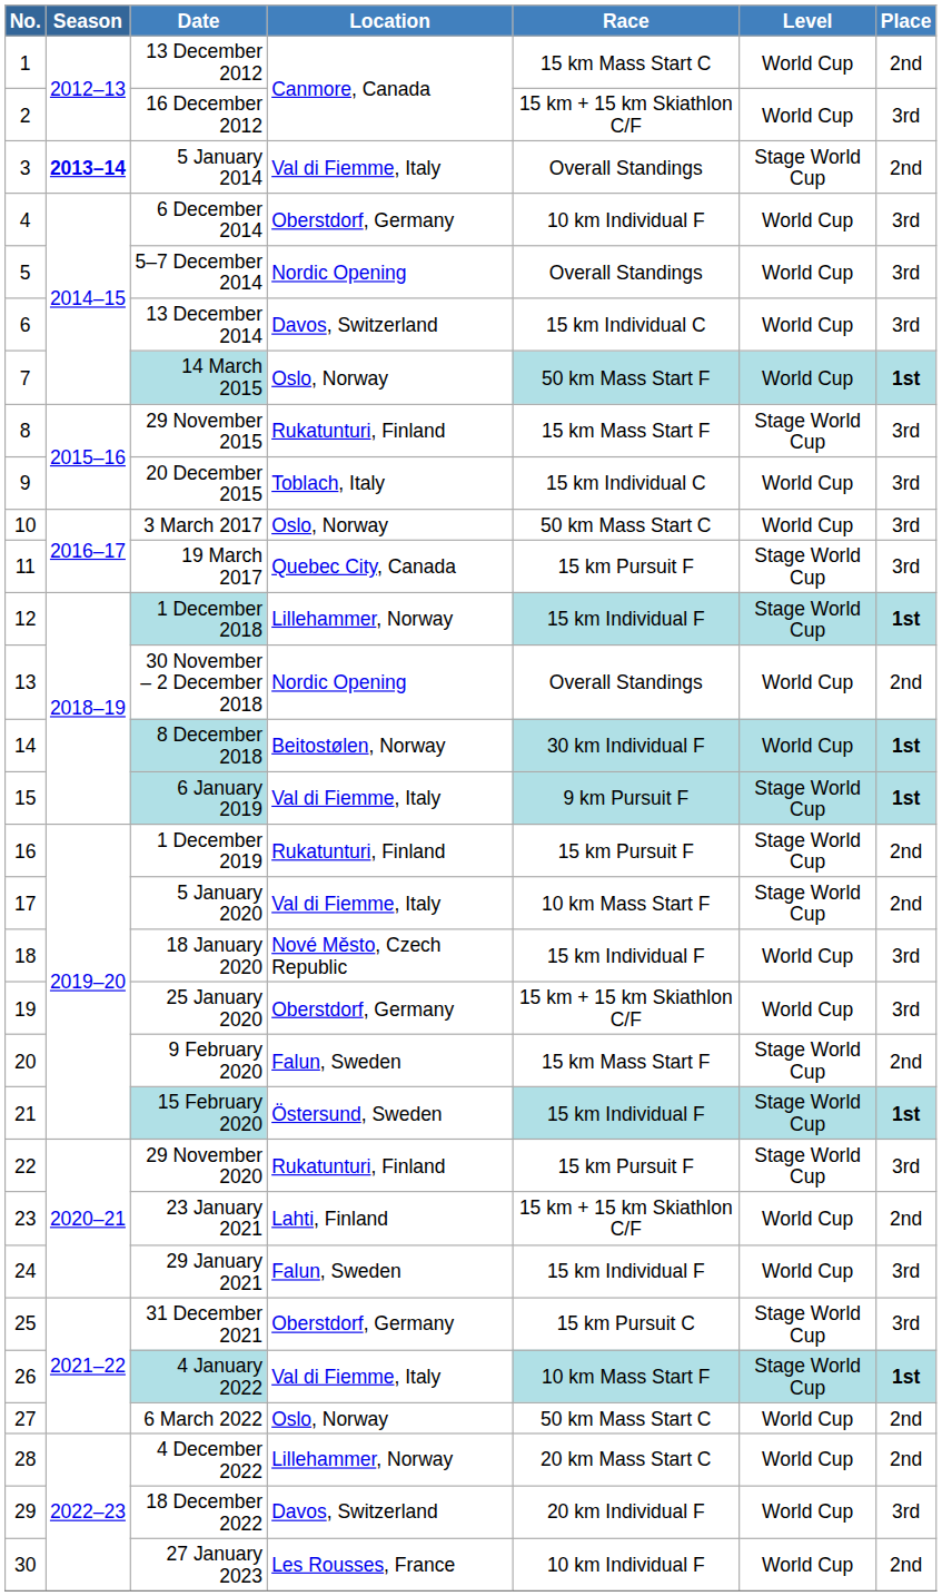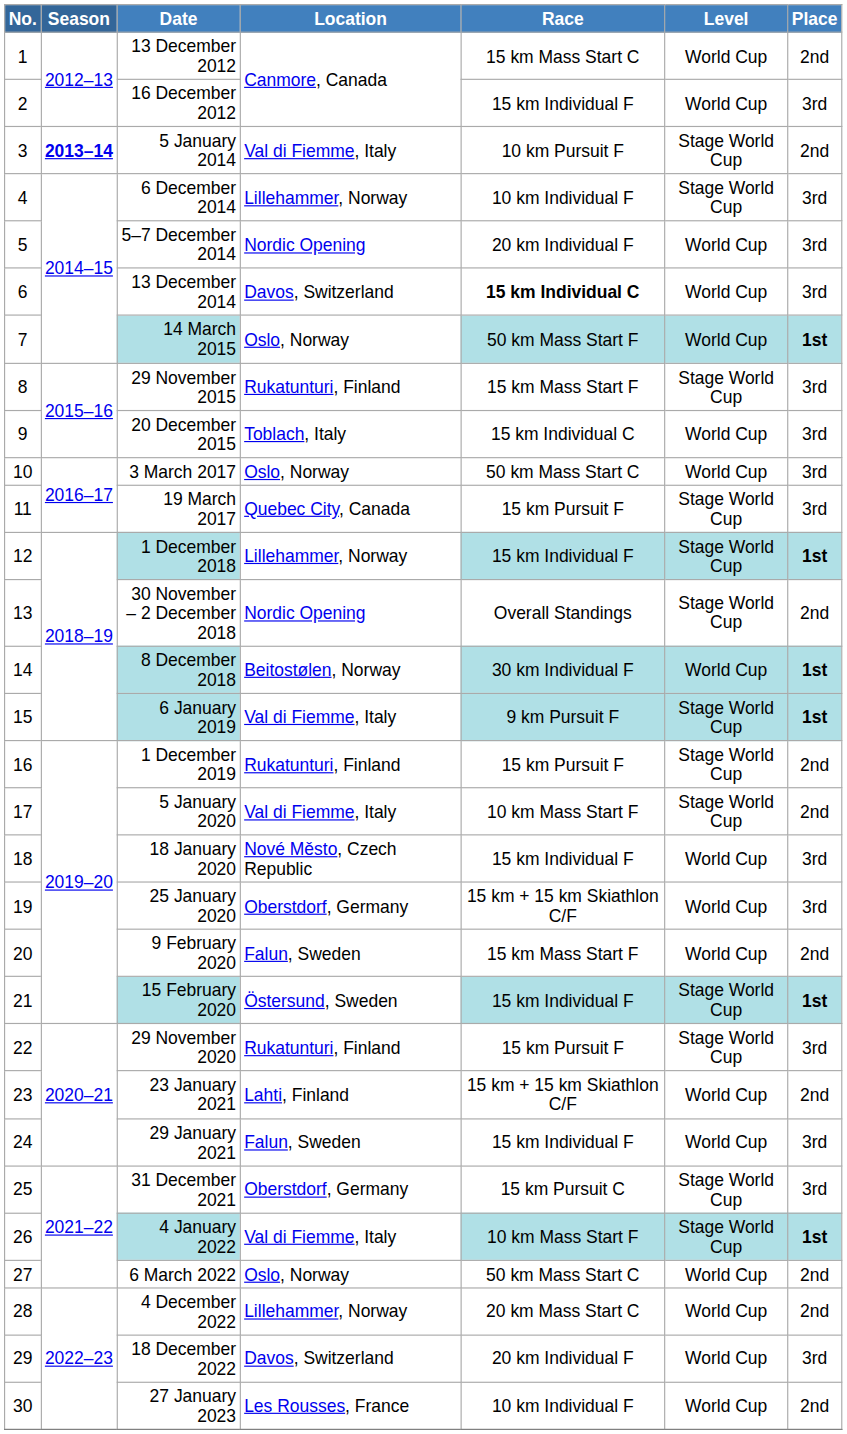16 December 2012 | Race: 15 km + 15 km Skiathlon C/F -> 15 km Individual F
5 January 2014 | Race: Overall Standings -> 10 km Pursuit F
6 December 2014 | Location: Oberstdorf, Germany -> Lillehammer, Norway
6 December 2014 | Level: World Cup -> Stage World Cup
5–7 December 2014 | Race: Overall Standings -> 20 km Individual F
13 December 2014 | Race: normal -> bold
30 November – 2 December 2018 | Level: World Cup -> Stage World Cup
9 February 2020 | Level: Stage World Cup -> World Cup
